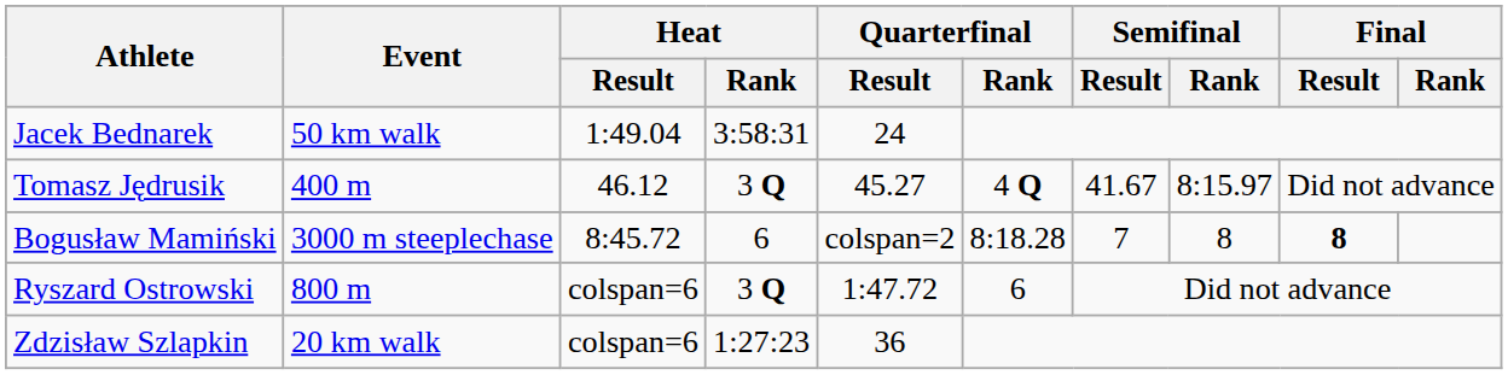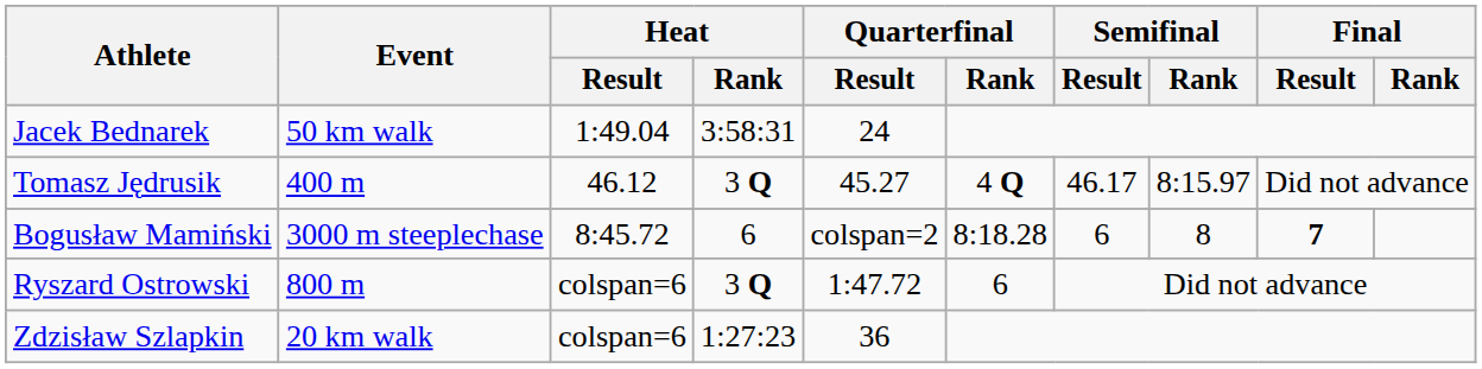Tomasz Jędrusik | Semifinal / Result: 41.67 -> 46.17
Bogusław Mamiński | Semifinal / Result: 7 -> 6
Bogusław Mamiński | Final / Result: 8 -> 7
